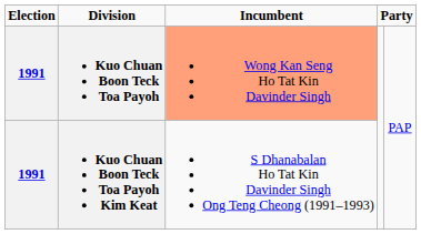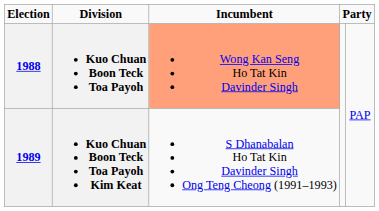Kuo Chuan Boon Teck Toa Payoh | Election: 1991 -> 1988
Kuo Chuan Boon Teck Toa Payoh Kim Keat | Election: 1991 -> 1989
